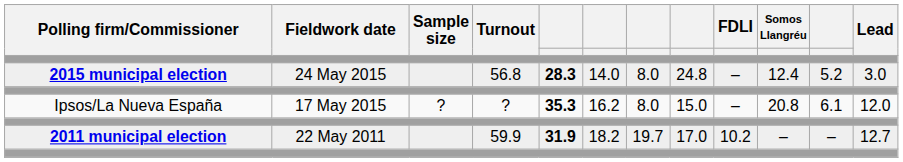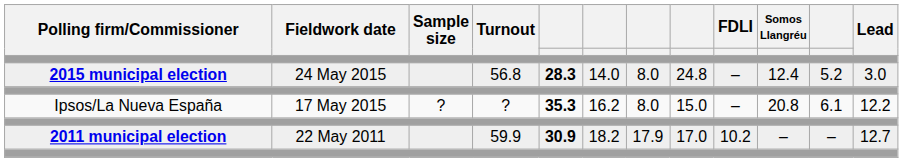Ipsos/La Nueva España | Lead: 12.0 -> 12.2
2011 municipal election | column 5: 31.9 -> 30.9
2011 municipal election | column 7: 19.7 -> 17.9
